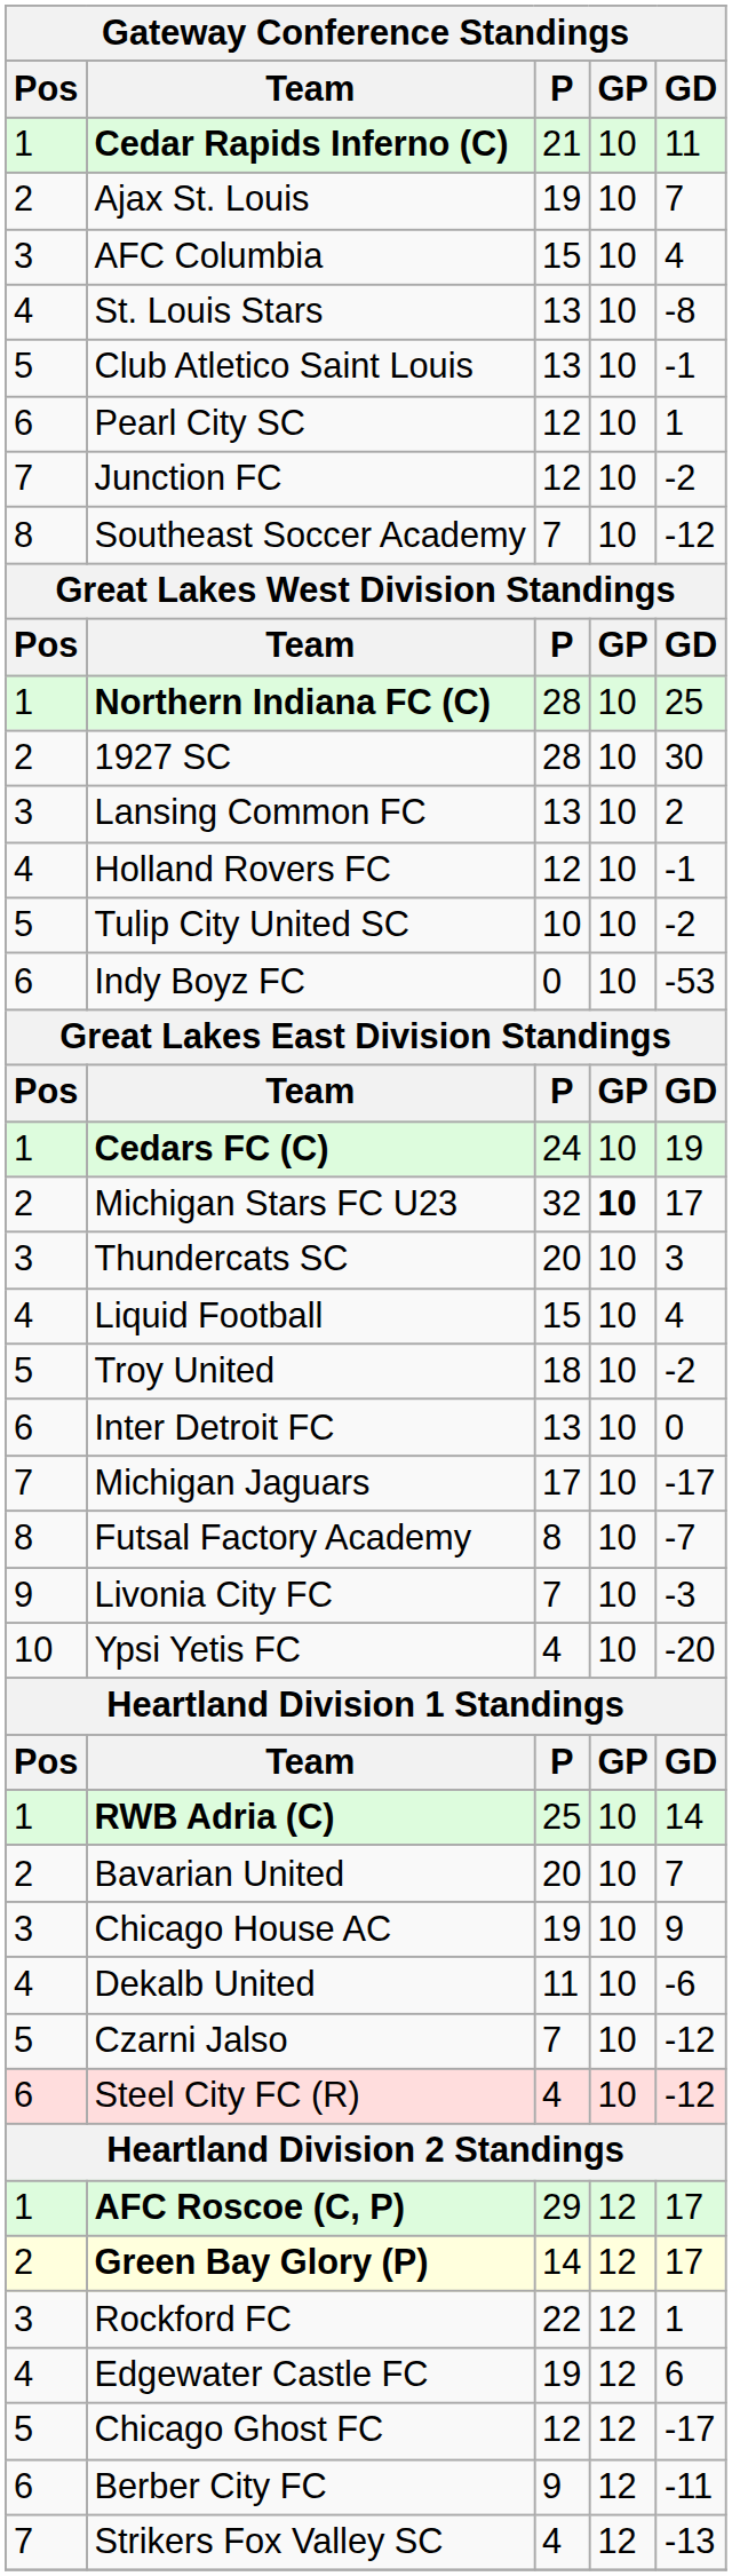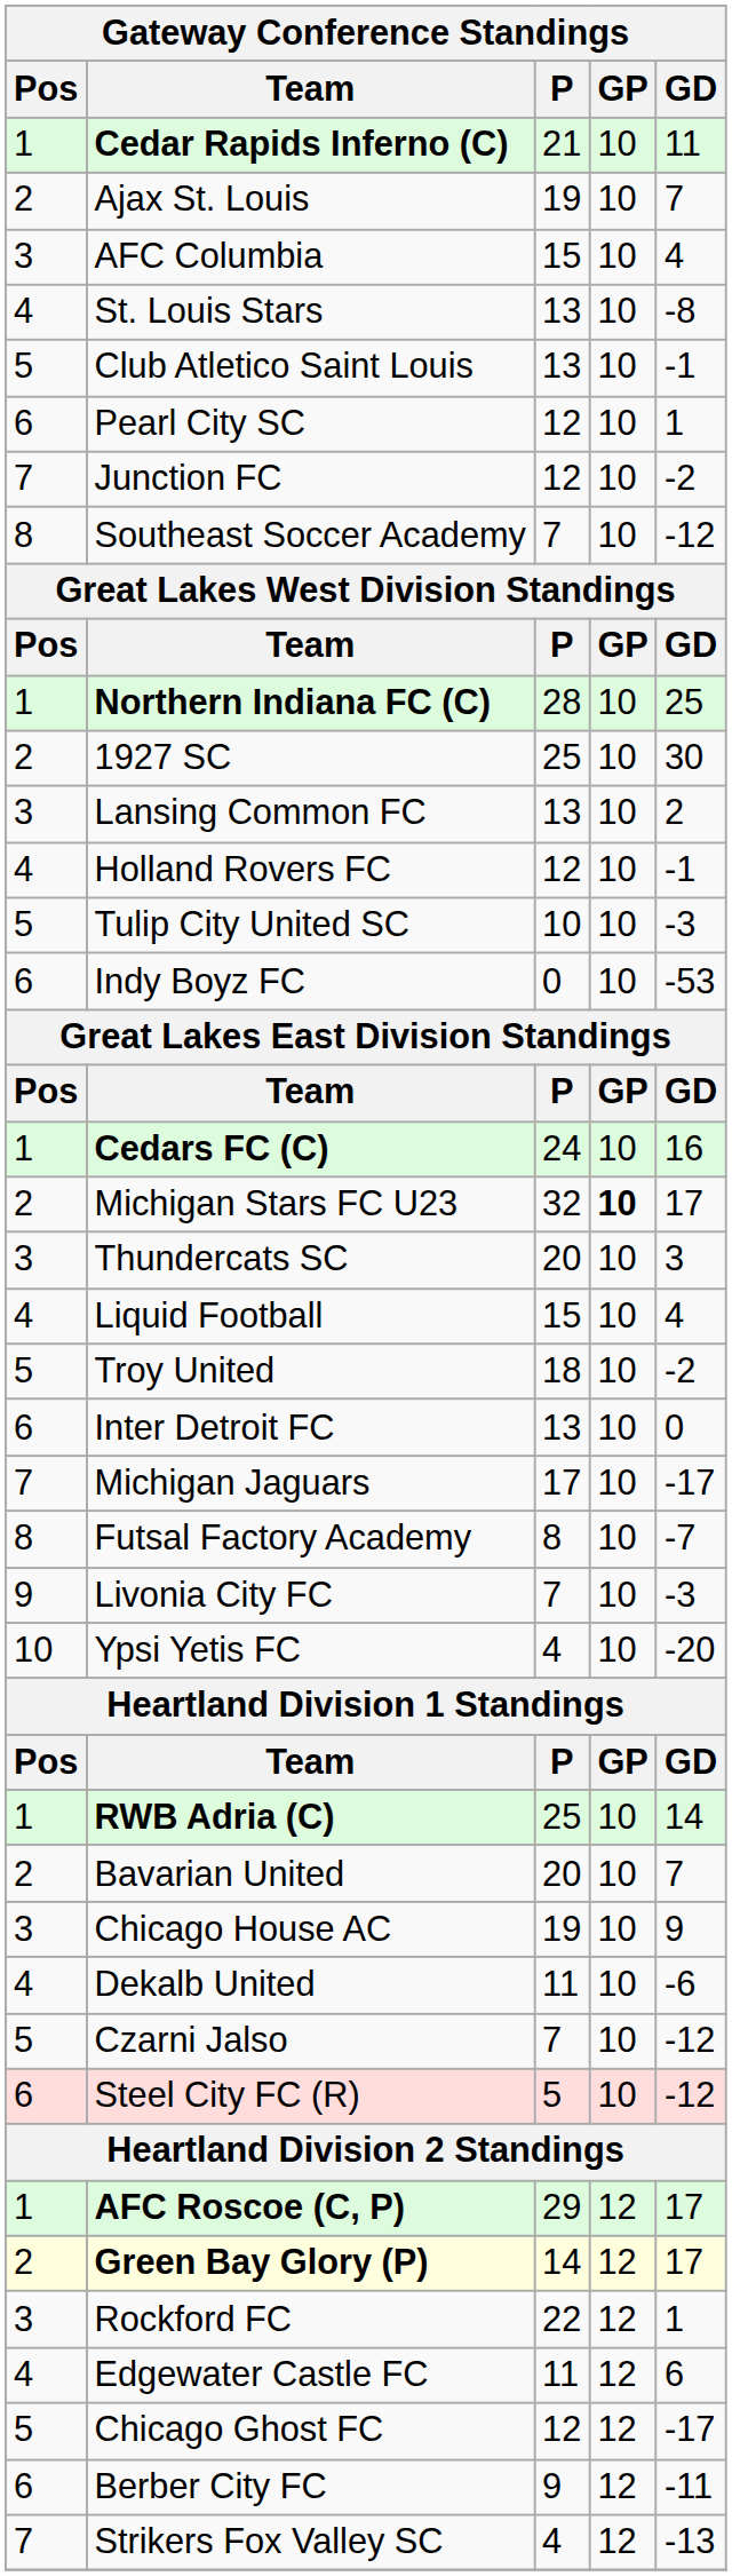1927 SC | P: 28 -> 25
Tulip City United SC | GD: -2 -> -3
Cedars FC (C) | GD: 19 -> 16
Steel City FC (R) | P: 4 -> 5
Edgewater Castle FC | P: 19 -> 11
